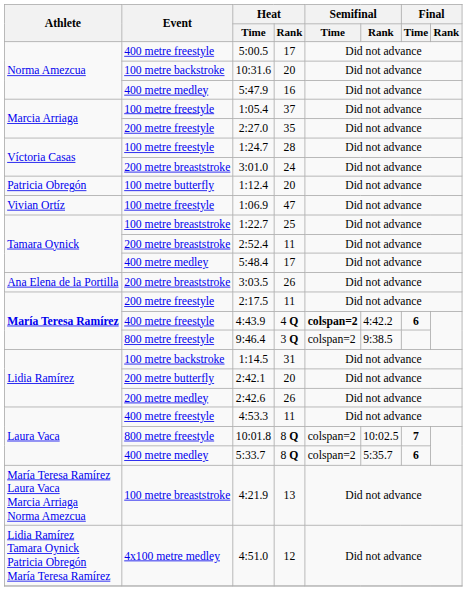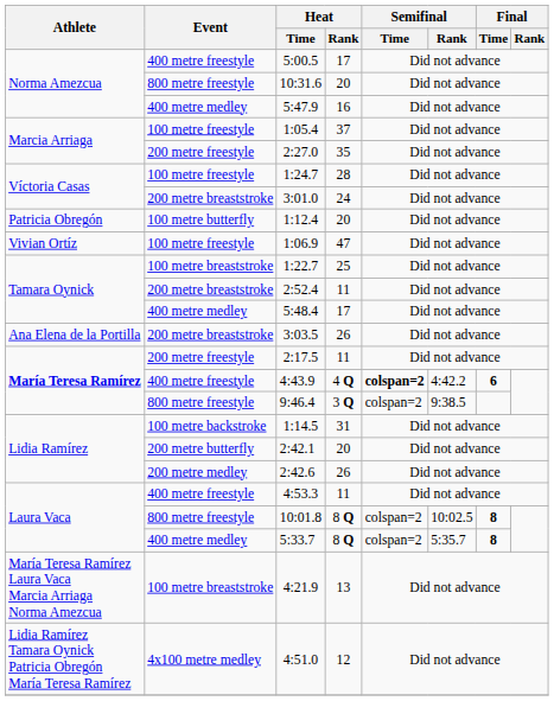10:31.6 | Event: 100 metre backstroke -> 800 metre freestyle
10:01.8 | Final / Time: 7 -> 8
5:33.7 | Final / Time: 6 -> 8
